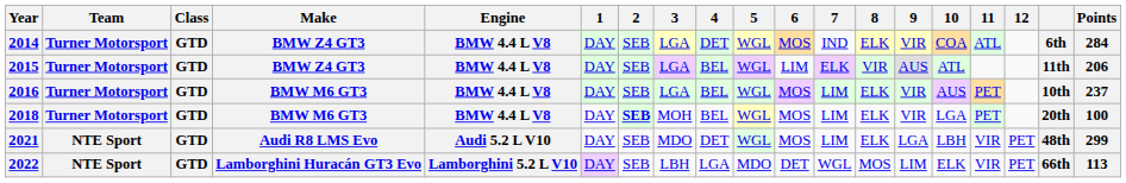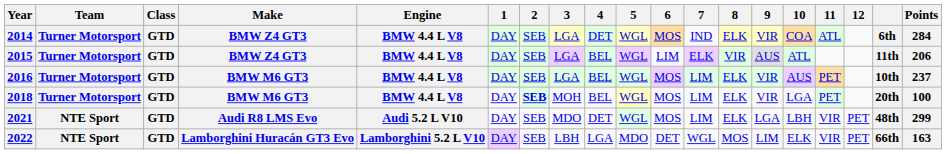2022 | Points: 113 -> 163
